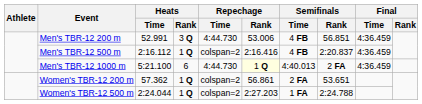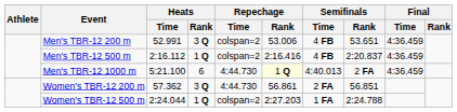Men's TBR-12 200 m | Repechage / Time: 4:44.730 -> colspan=2
Men's TBR-12 200 m | Semifinals / Rank: 56.851 -> 53.651
Women's TBR-12 200 m | Heats / Rank: 1 Q -> 3 Q
Women's TBR-12 200 m | Repechage / Time: colspan=2 -> 4:44.730
Women's TBR-12 200 m | Semifinals / Rank: 53.651 -> 56.851
